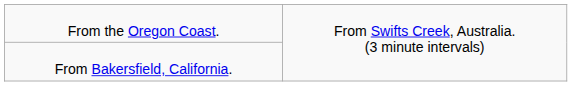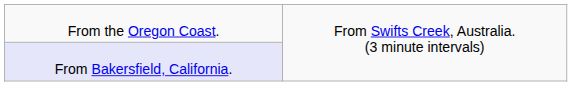From Bakersfield, California. | column 1: no background -> lavender background
